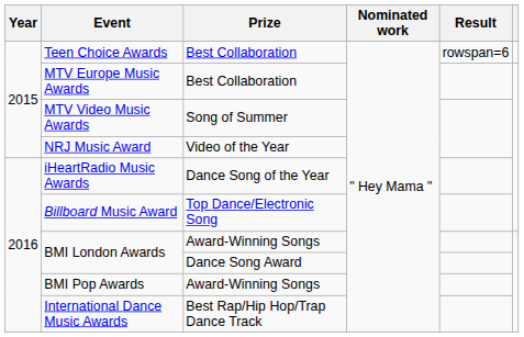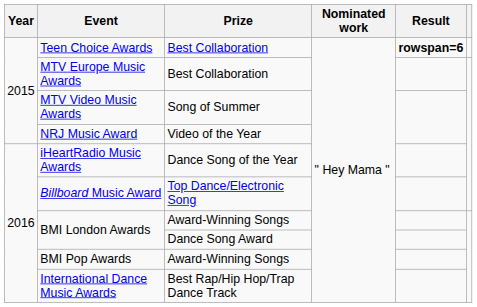Teen Choice Awards | Result: normal -> bold
